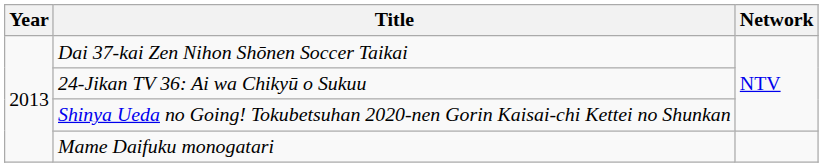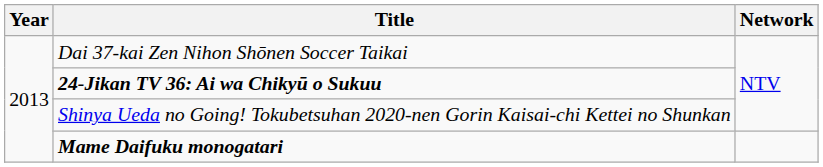24-Jikan TV 36: Ai wa Chikyū o Sukuu | Title: normal -> bold
Mame Daifuku monogatari | Title: normal -> bold
